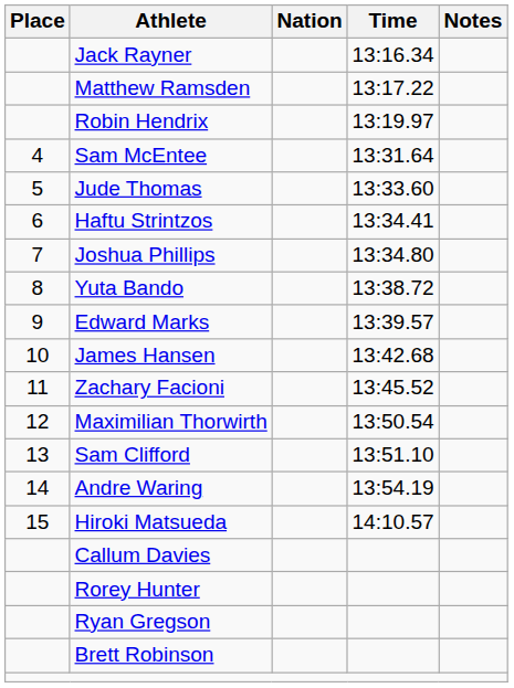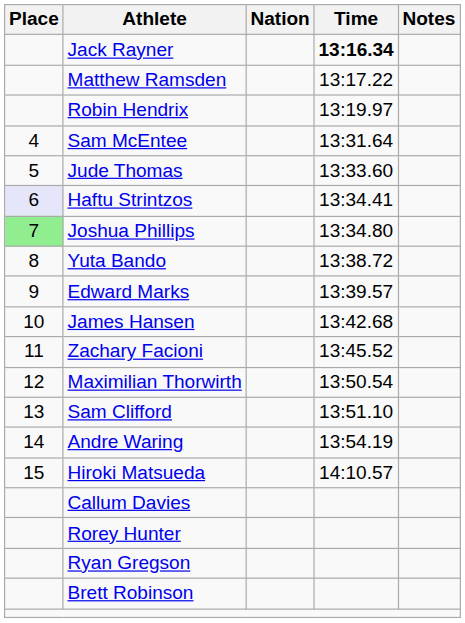Jack Rayner | Time: normal -> bold
Haftu Strintzos | Place: no background -> lavender background
Joshua Phillips | Place: no background -> lightgreen background
